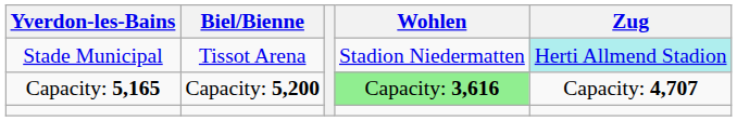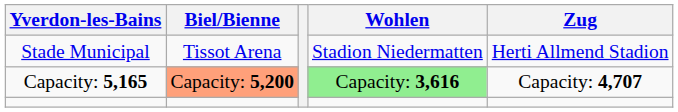Stade Municipal | Zug: paleturquoise background -> no background
Capacity: 5,165 | Biel/Bienne: no background -> lightsalmon background
